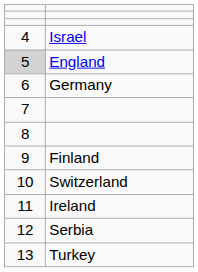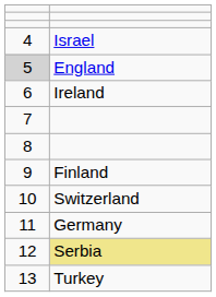row 6 | column 2: Germany -> Ireland
row 11 | column 2: Ireland -> Germany
row 12 | column 2: no background -> khaki background
